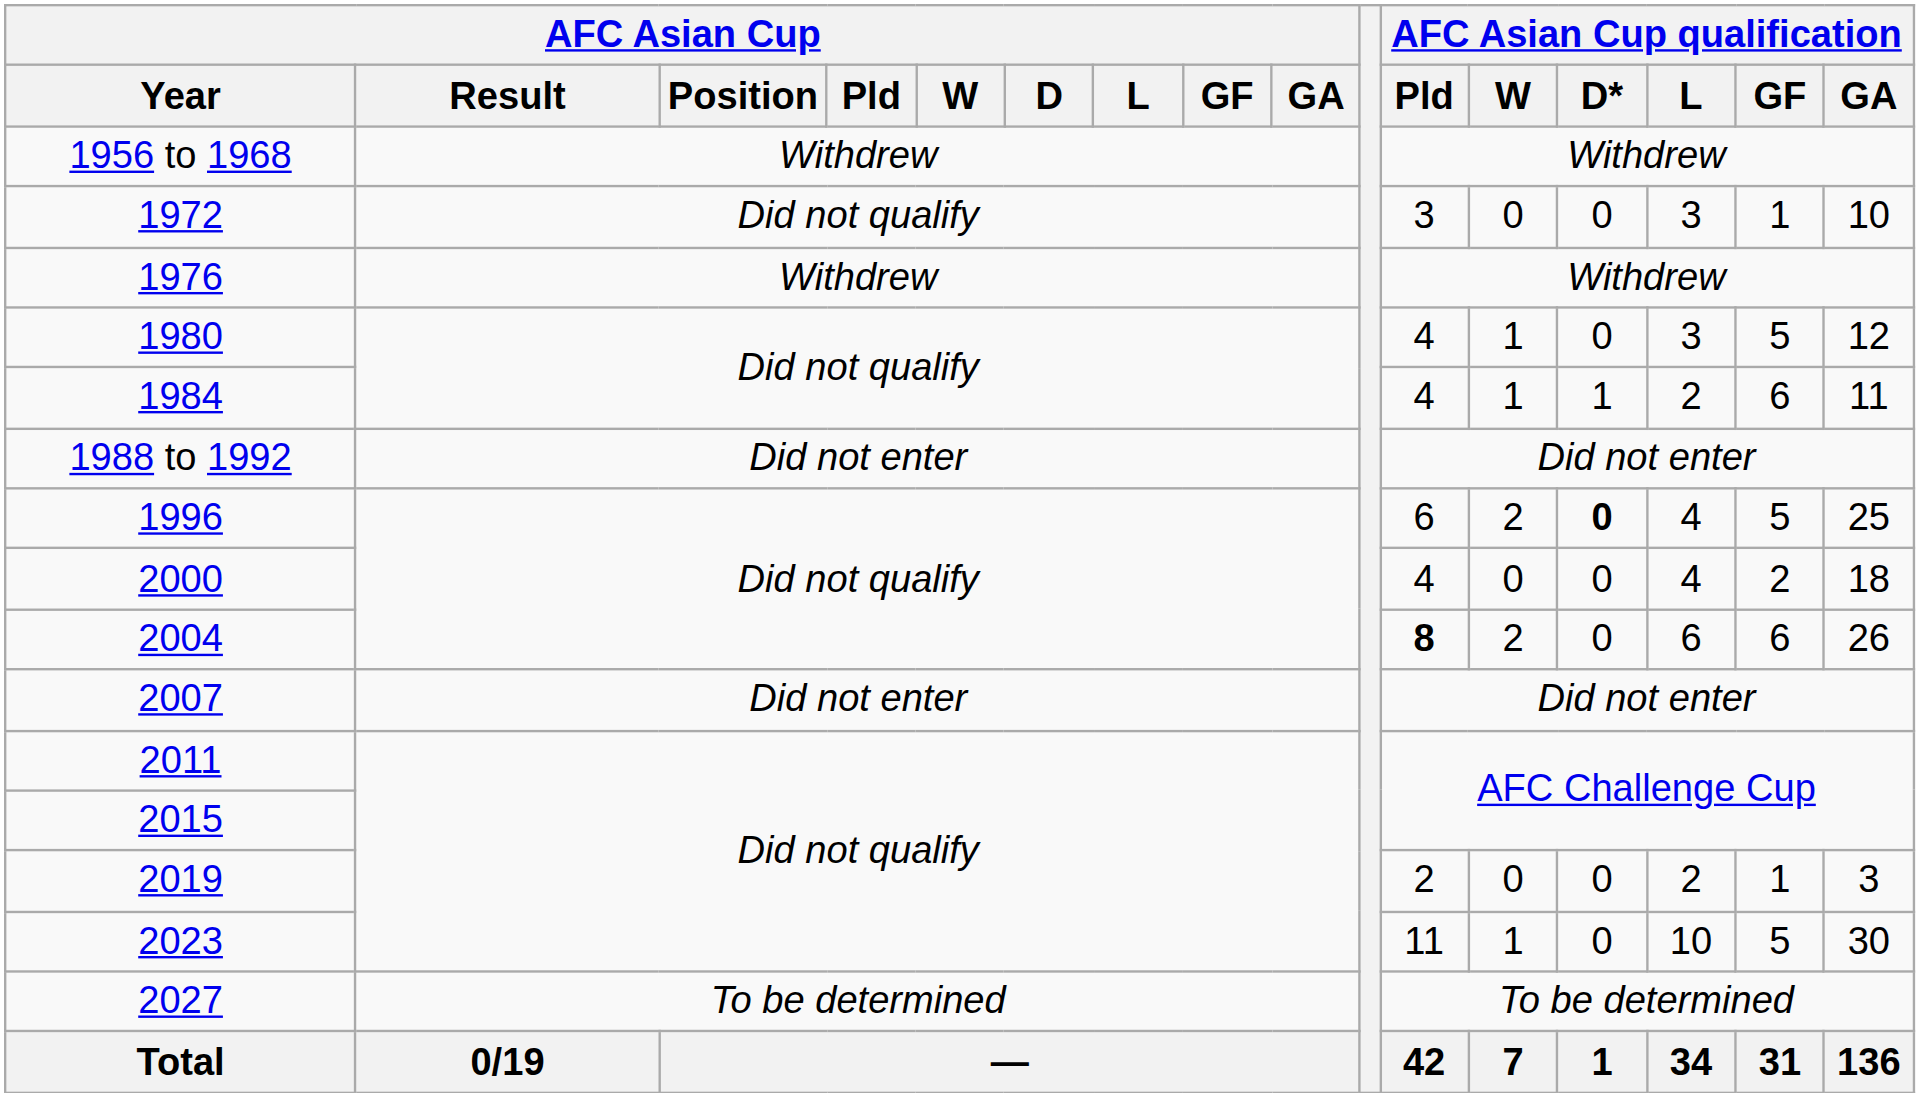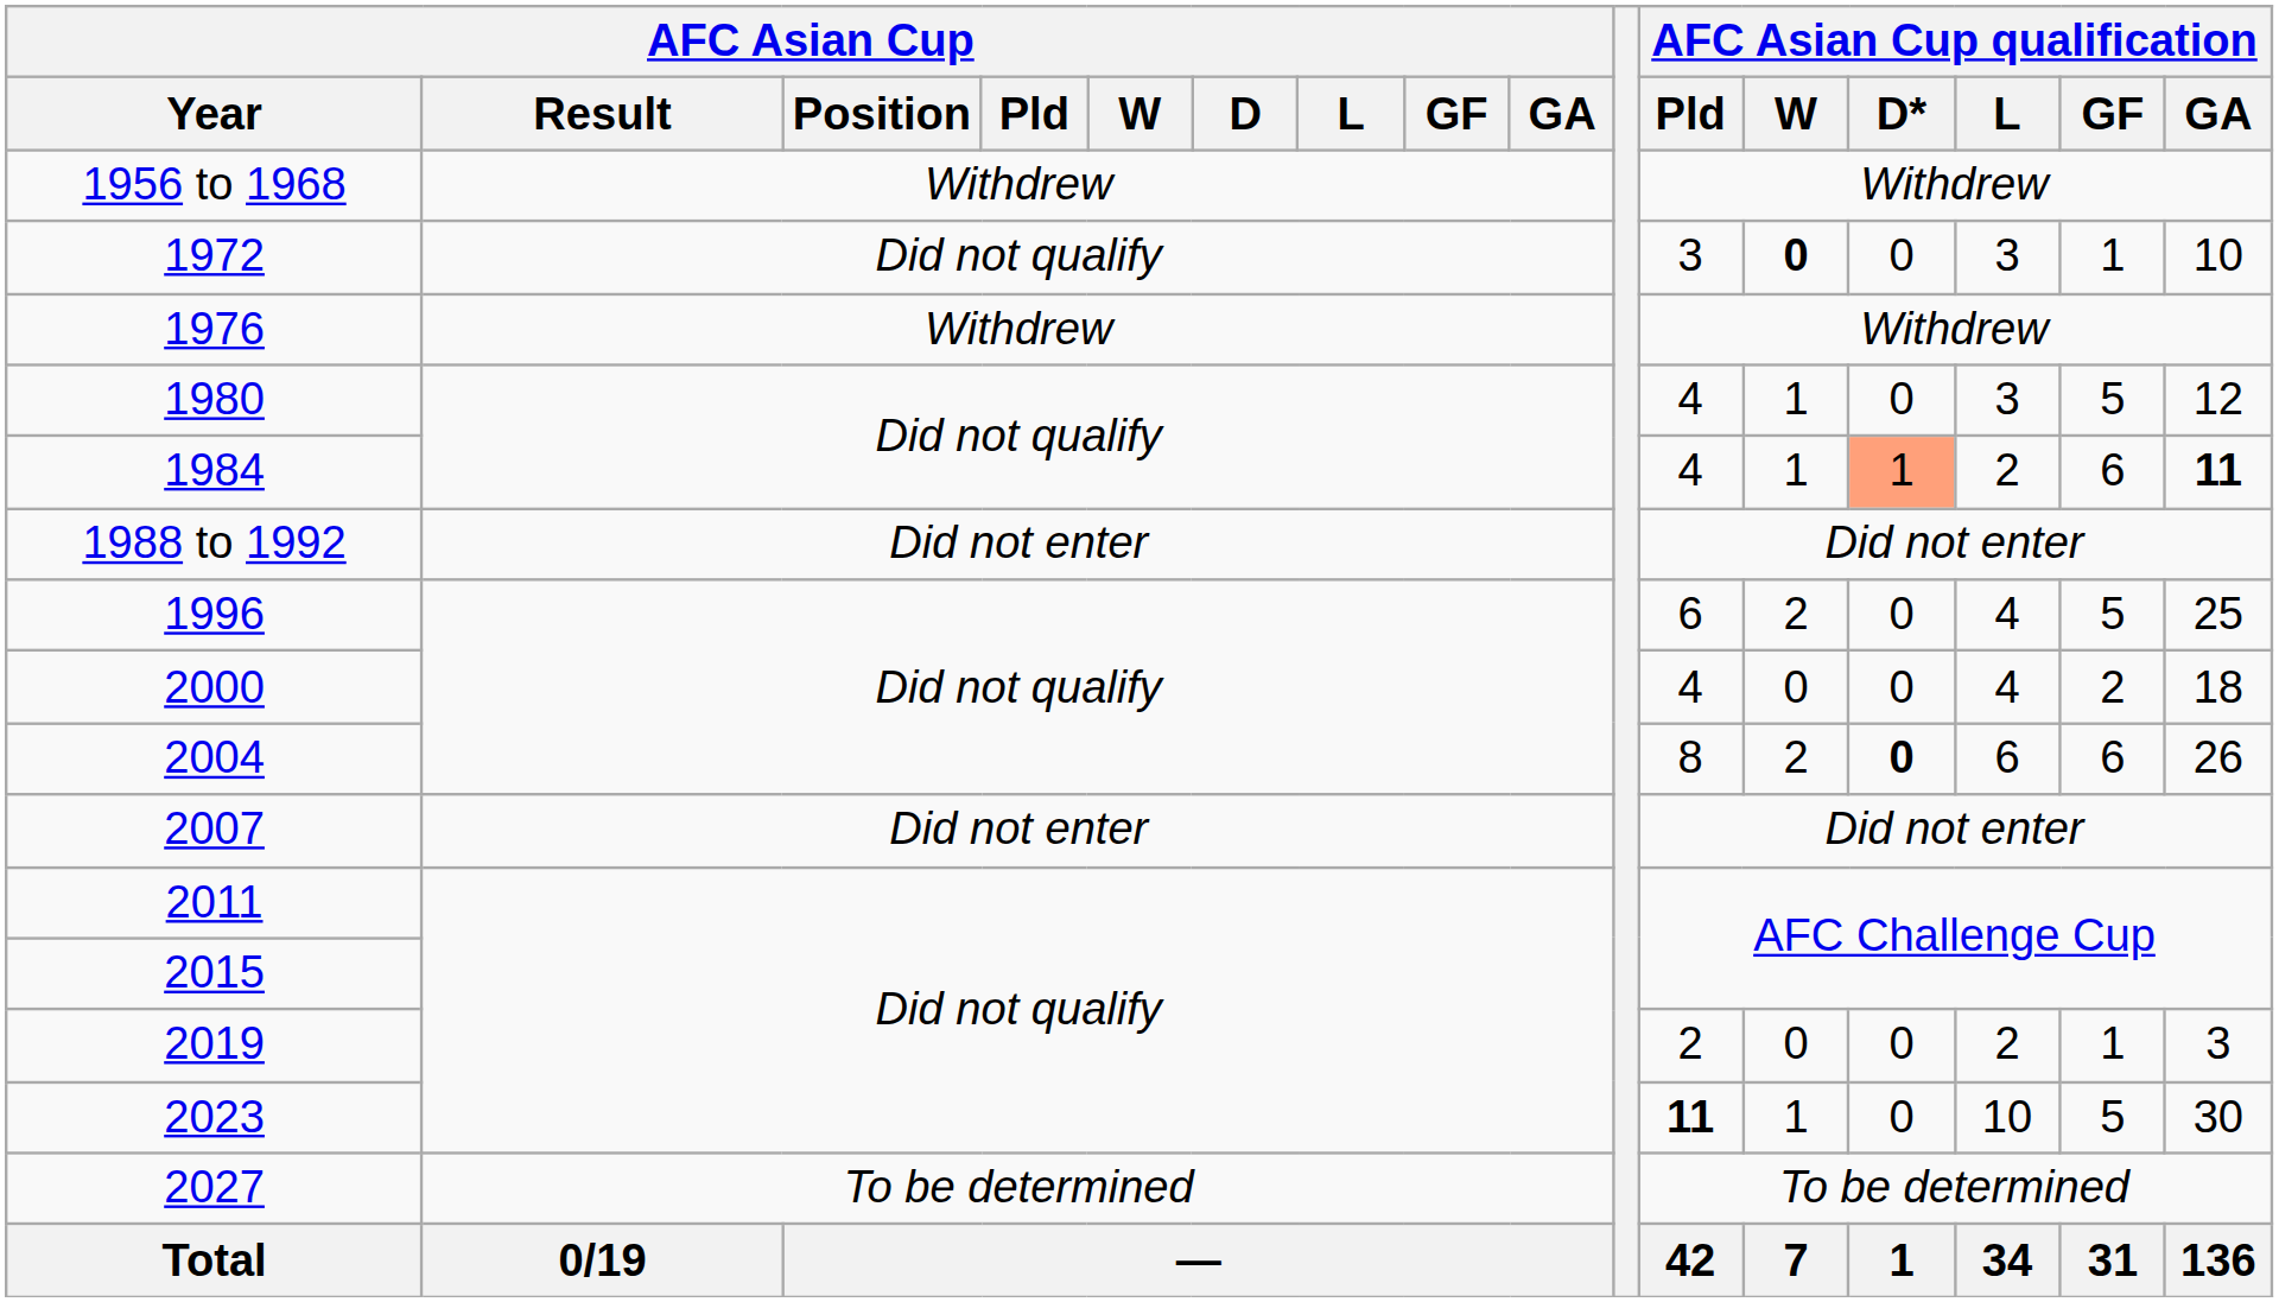1972 | AFC Asian Cup qualification / W: normal -> bold
1984 | AFC Asian Cup qualification / D*: no background -> lightsalmon background
1984 | AFC Asian Cup qualification / GA: normal -> bold
1996 | AFC Asian Cup qualification / D*: bold -> normal
2004 | AFC Asian Cup qualification / Pld: bold -> normal
2004 | AFC Asian Cup qualification / D*: normal -> bold
2023 | AFC Asian Cup qualification / Pld: normal -> bold
